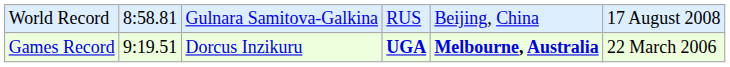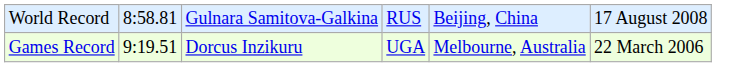Games Record | column 4: bold -> normal
Games Record | column 5: bold -> normal
